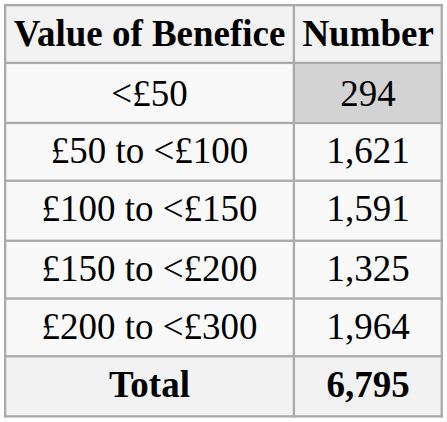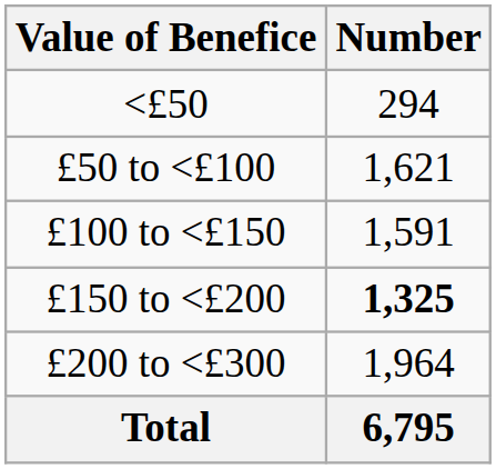<£50 | Number: lightgrey background -> no background
£150 to <£200 | Number: normal -> bold
